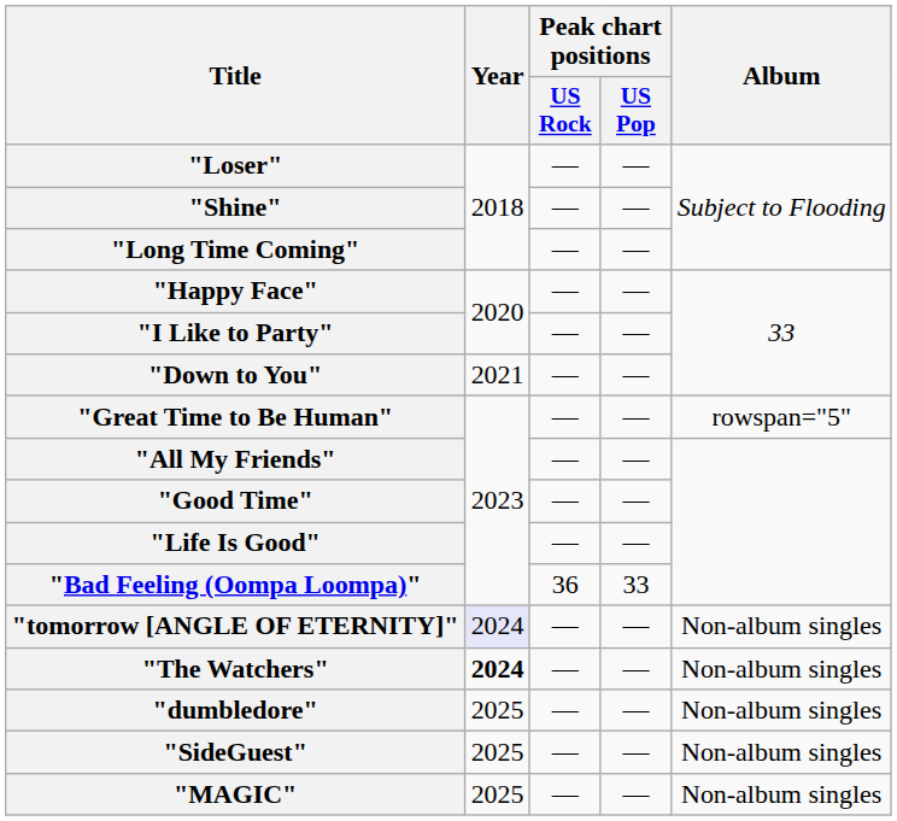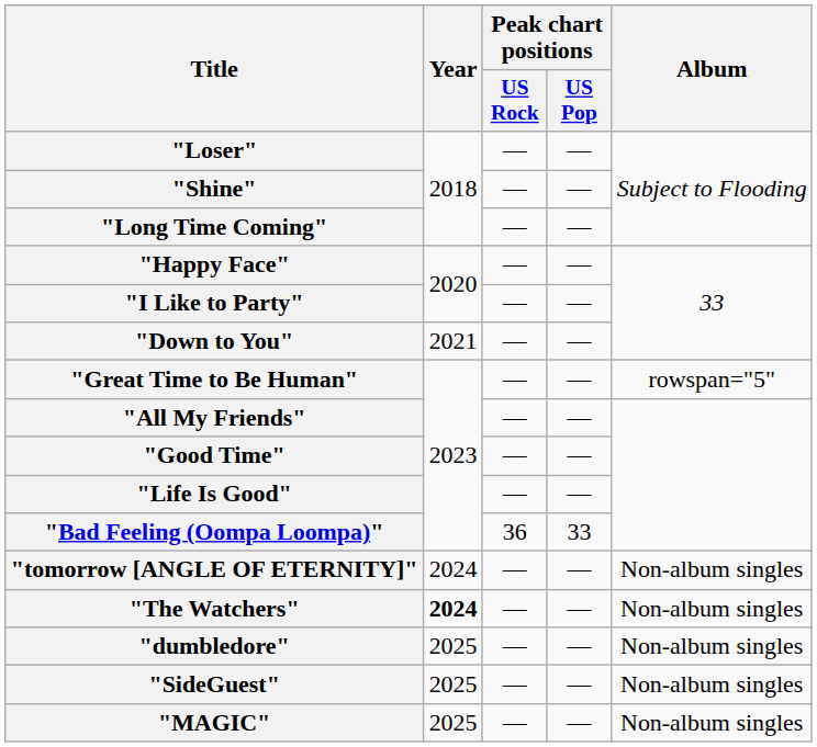"tomorrow [ANGLE OF ETERNITY]" | Year: lavender background -> no background
